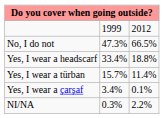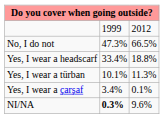Yes, I wear a türban | column 2: 15.7% -> 10.1%
Yes, I wear a türban | column 3: 11.4% -> 11.3%
NI/NA | column 2: normal -> bold
NI/NA | column 3: 2.2% -> 9.6%
